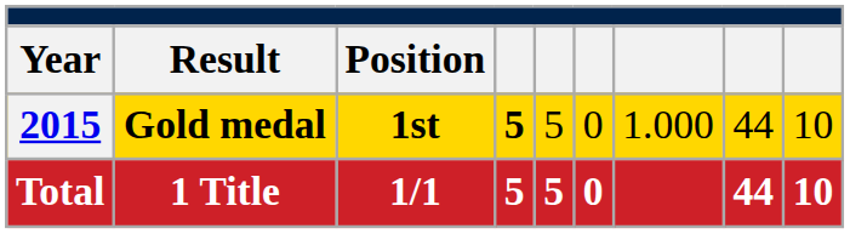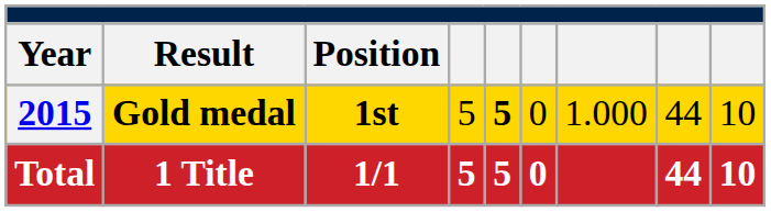2015 | column 4: bold -> normal
2015 | column 5: normal -> bold
